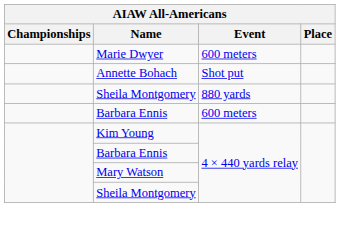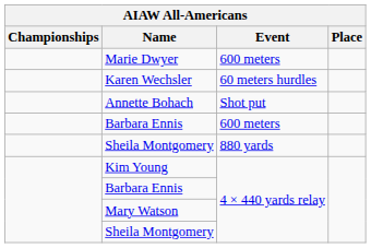+ row: Karen Wechsler | 60 meters hurdles
rows swapped: Barbara Ennis / 600 meters <-> Sheila Montgomery / 880 yards
